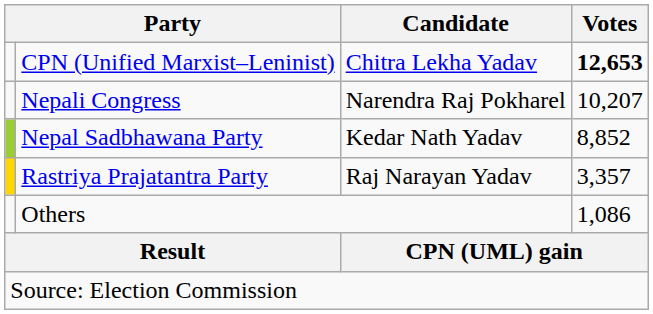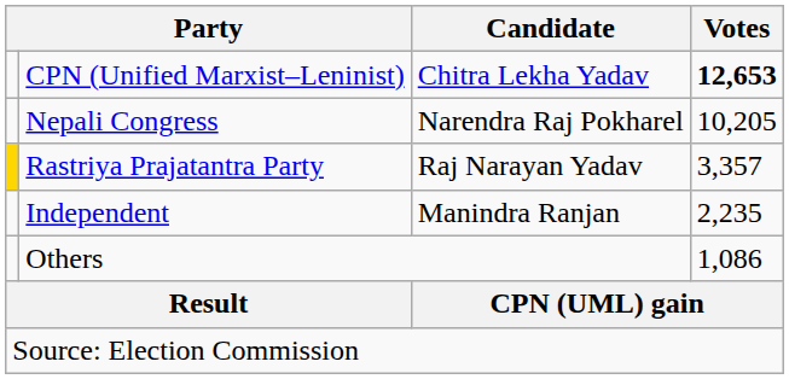Nepali Congress | Votes: 10,207 -> 10,205
- row: Nepal Sadbhawana Party | Kedar Nath Yadav | 8,852
+ row: Independent | Manindra Ranjan | 2,235
